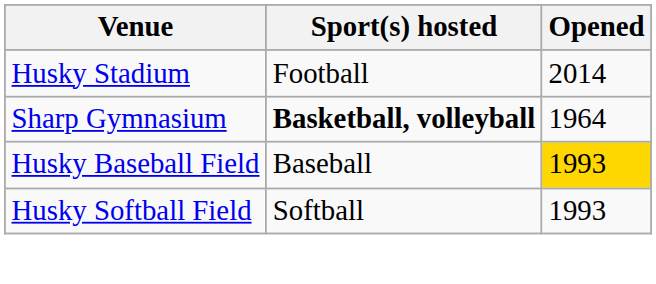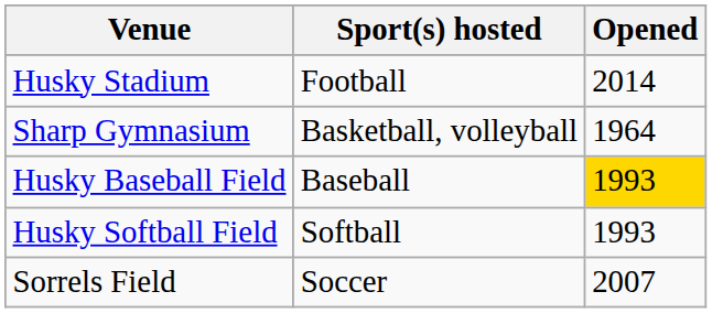Sharp Gymnasium | Sport(s) hosted: bold -> normal
+ row: Sorrels Field | Soccer | 2007
